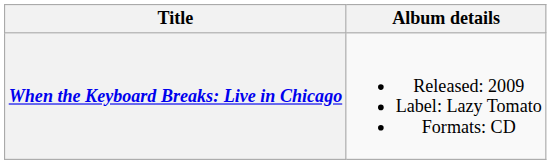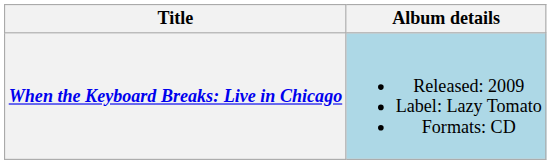When the Keyboard Breaks: Live in Chicago | Album details: no background -> lightblue background
